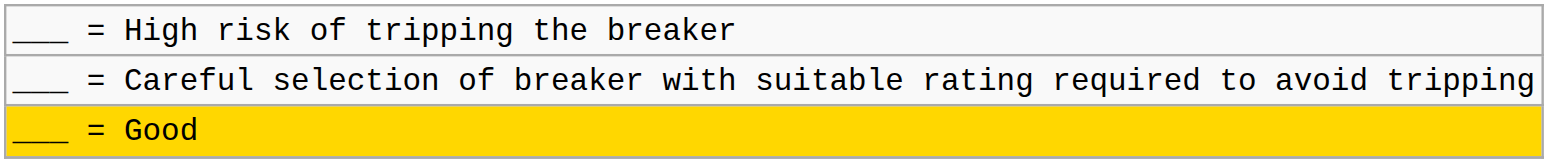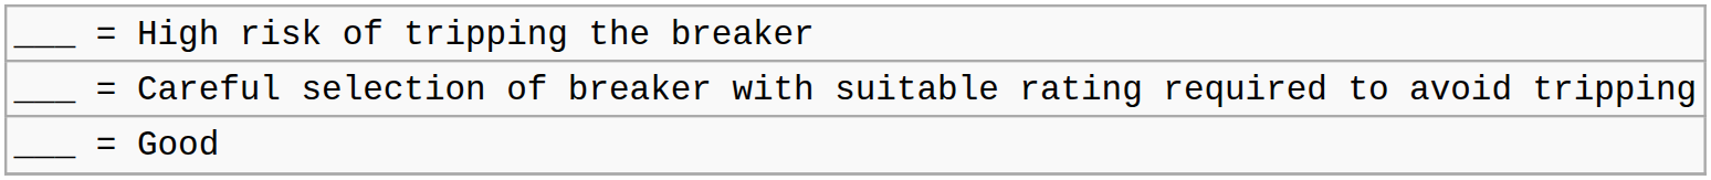row 3 | column 1: gold background -> no background
